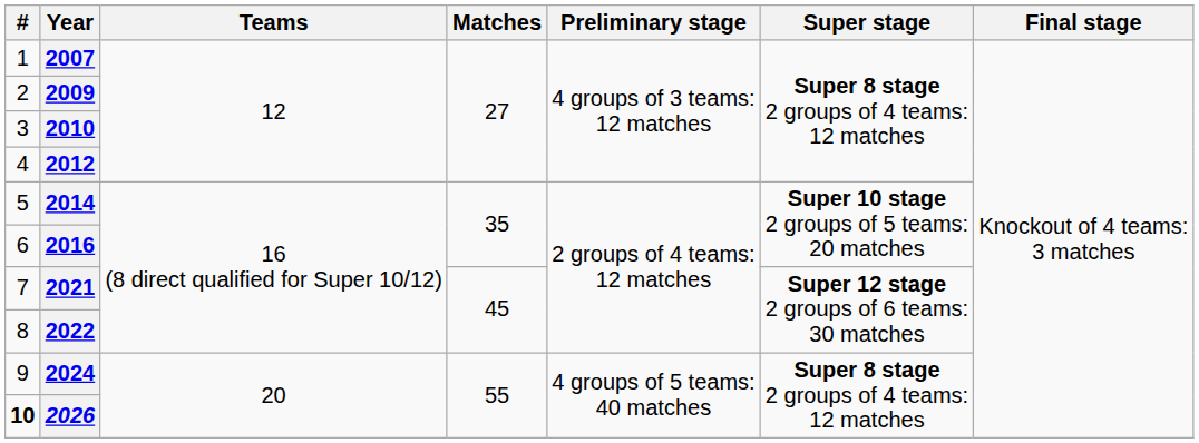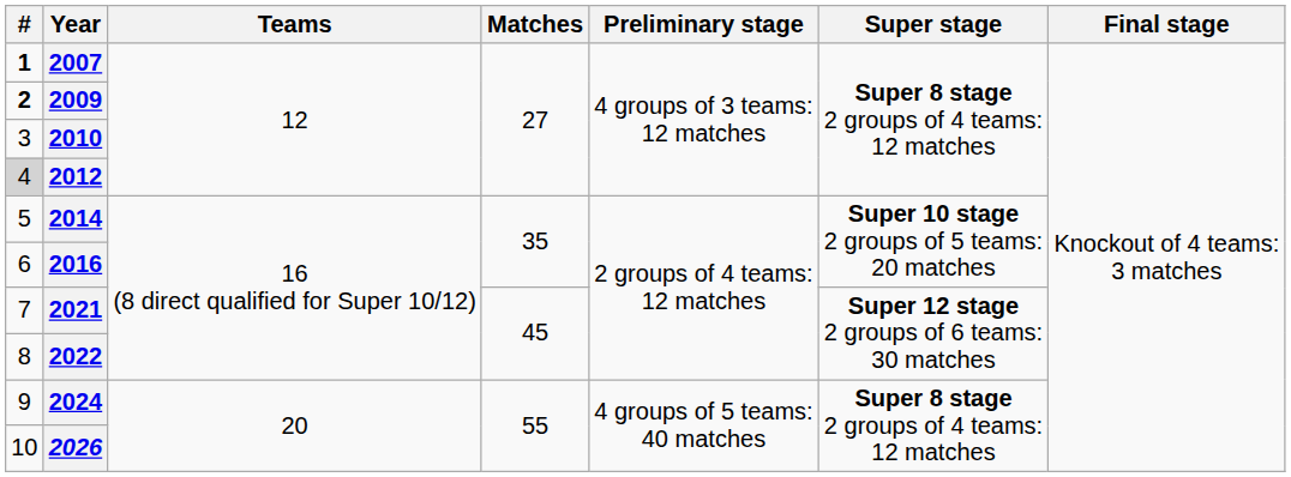2007 | #: normal -> bold
2009 | #: normal -> bold
2012 | #: no background -> lightgrey background
2026 | #: bold -> normal
